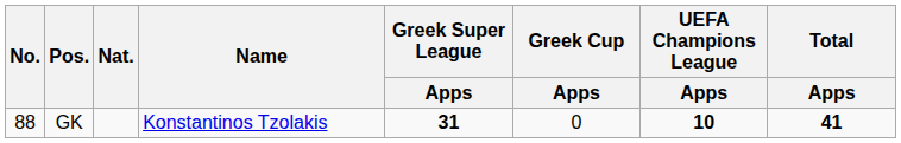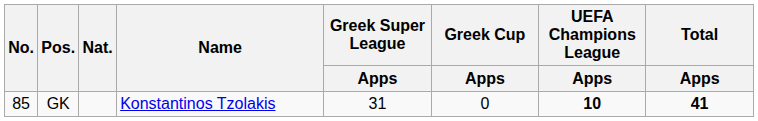GK | No.: 88 -> 85
GK | Greek Super League / Apps: bold -> normal
